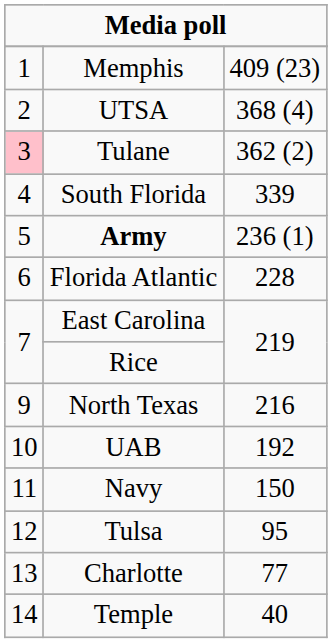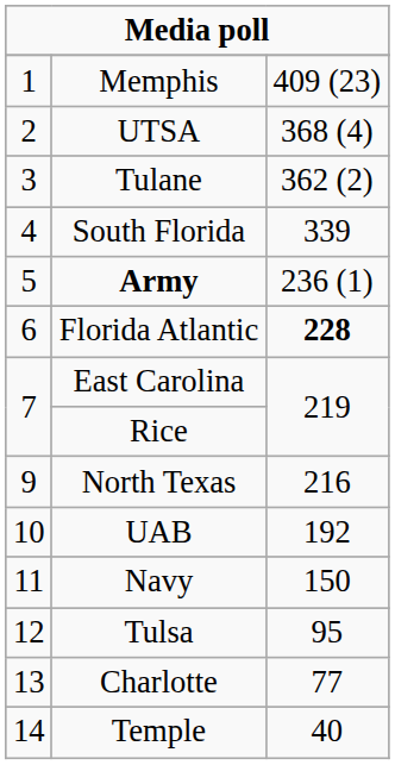Tulane | column 1: pink background -> no background
Florida Atlantic | column 3: normal -> bold
